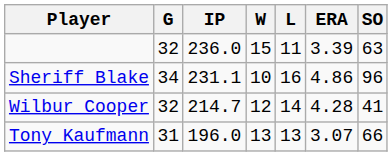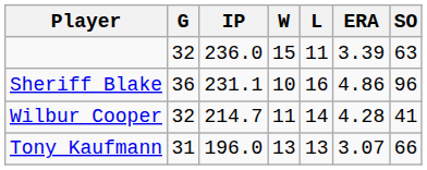Sheriff Blake | G: 34 -> 36
Wilbur Cooper | W: 12 -> 11
